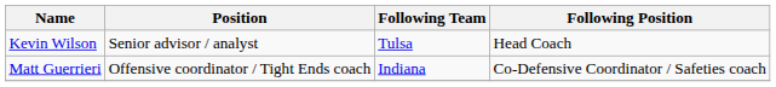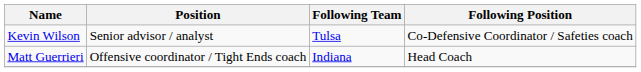Kevin Wilson | Following Position: Head Coach -> Co-Defensive Coordinator / Safeties coach
Matt Guerrieri | Following Position: Co-Defensive Coordinator / Safeties coach -> Head Coach
